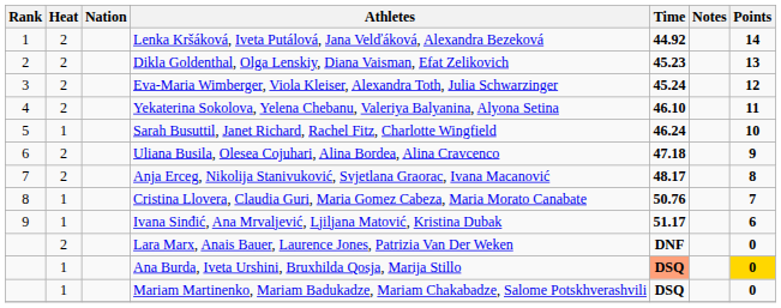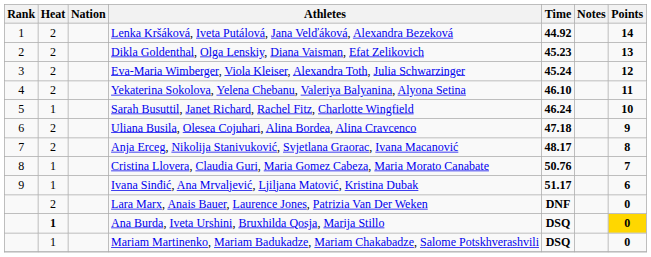Ana Burda, Iveta Urshini, Bruxhilda Qosja, Marija Stillo | Heat: normal -> bold
Ana Burda, Iveta Urshini, Bruxhilda Qosja, Marija Stillo | Time: lightsalmon background -> no background
